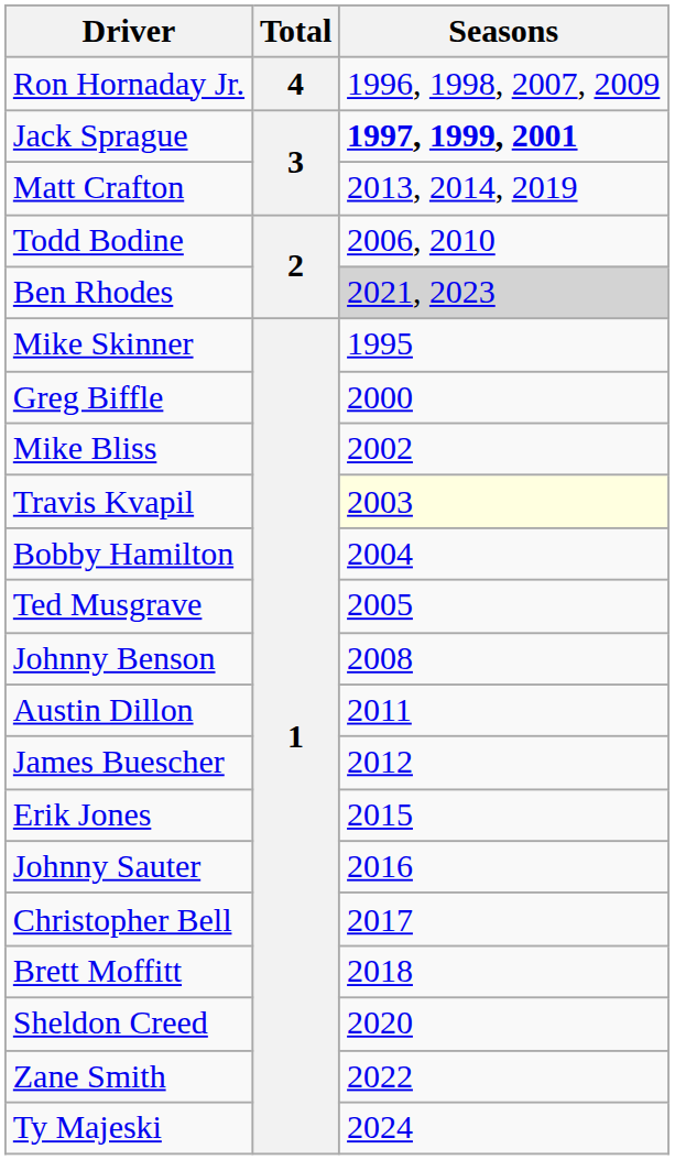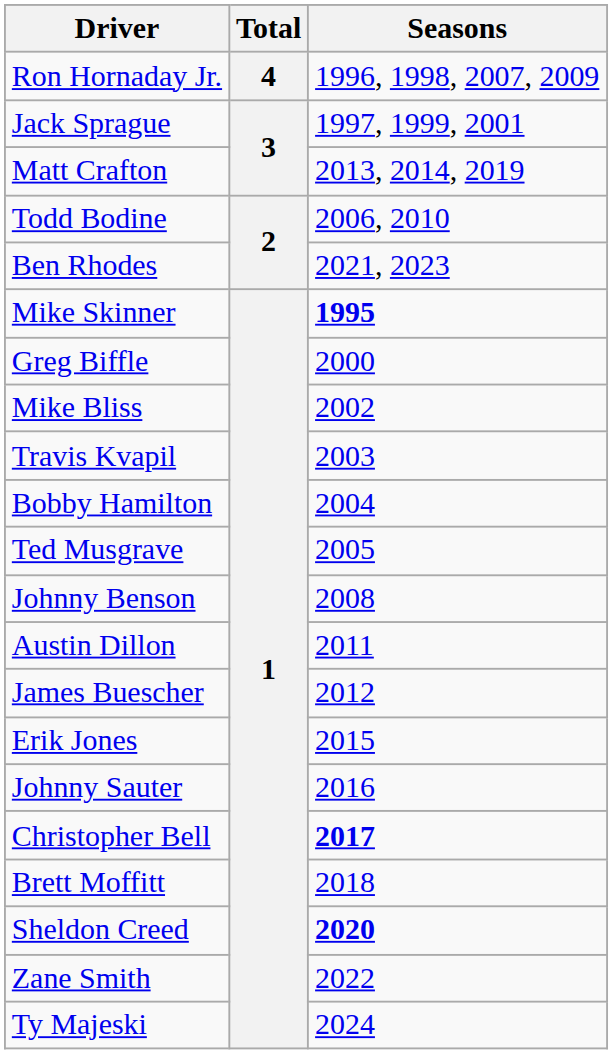Jack Sprague | Seasons: bold -> normal
Ben Rhodes | Seasons: lightgrey background -> no background
Mike Skinner | Seasons: normal -> bold
Travis Kvapil | Seasons: lightyellow background -> no background
Christopher Bell | Seasons: normal -> bold
Sheldon Creed | Seasons: normal -> bold
